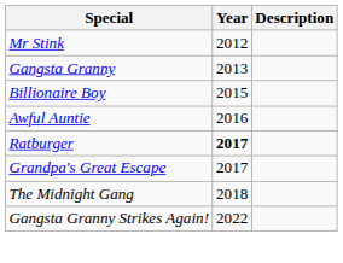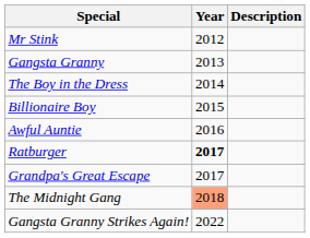+ row: The Boy in the Dress | 2014
The Midnight Gang | Year: no background -> lightsalmon background
